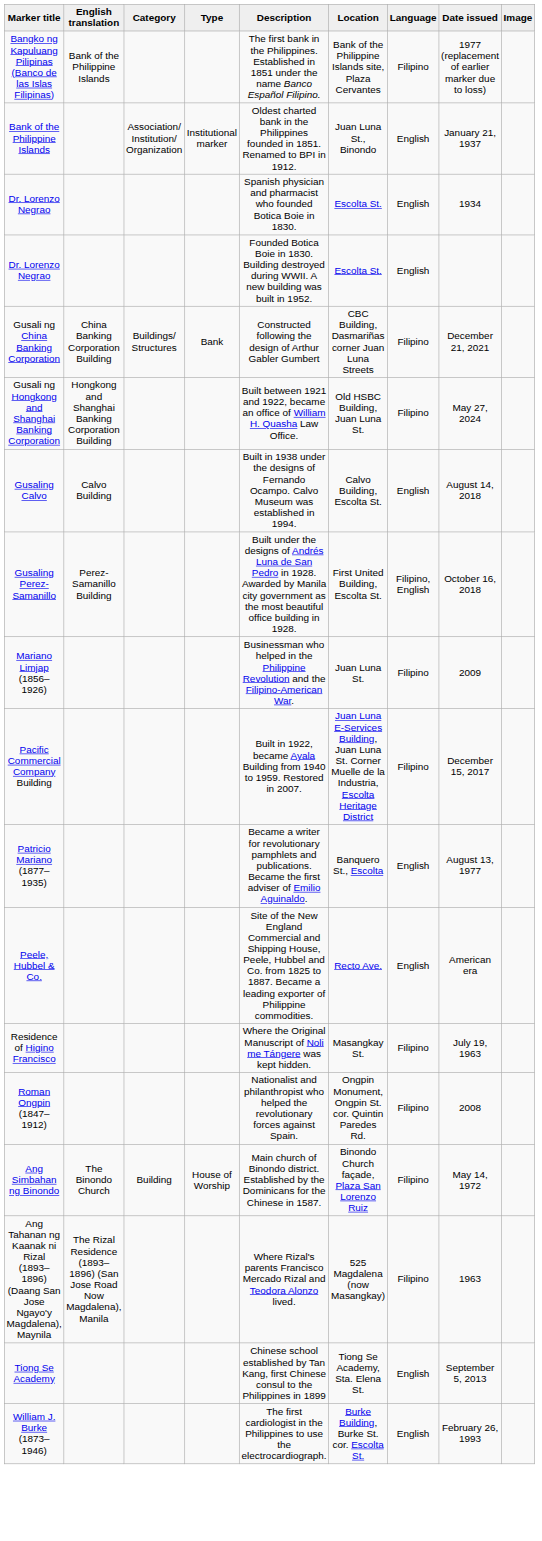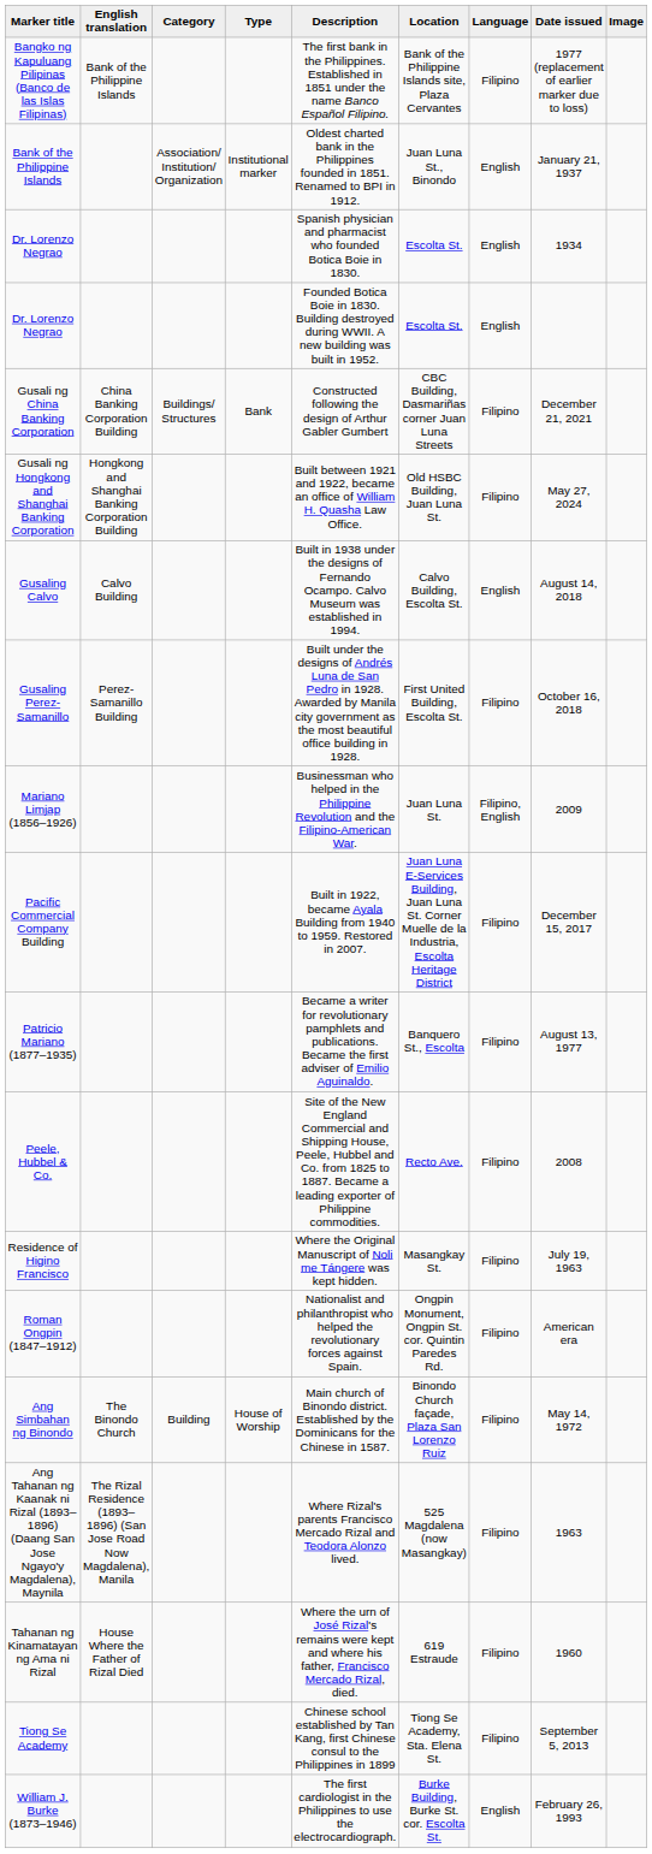Gusaling Perez-Samanillo | Language: Filipino, English -> Filipino
Mariano Limjap (1856–1926) | Language: Filipino -> Filipino, English
Patricio Mariano (1877–1935) | Language: English -> Filipino
Peele, Hubbel & Co. | Language: English -> Filipino
Peele, Hubbel & Co. | Date issued: American era -> 2008
Roman Ongpin (1847–1912) | Date issued: 2008 -> American era
+ row: Tahanan ng Kinamatayan ng Ama ni Rizal | House Where the Father of Rizal Died | Where the urn of José Rizal's remains were kept and where his father, Francisco Mercado Rizal, died. | 619 Estraude | Filipino | 1960
Tiong Se Academy | Language: English -> Filipino
